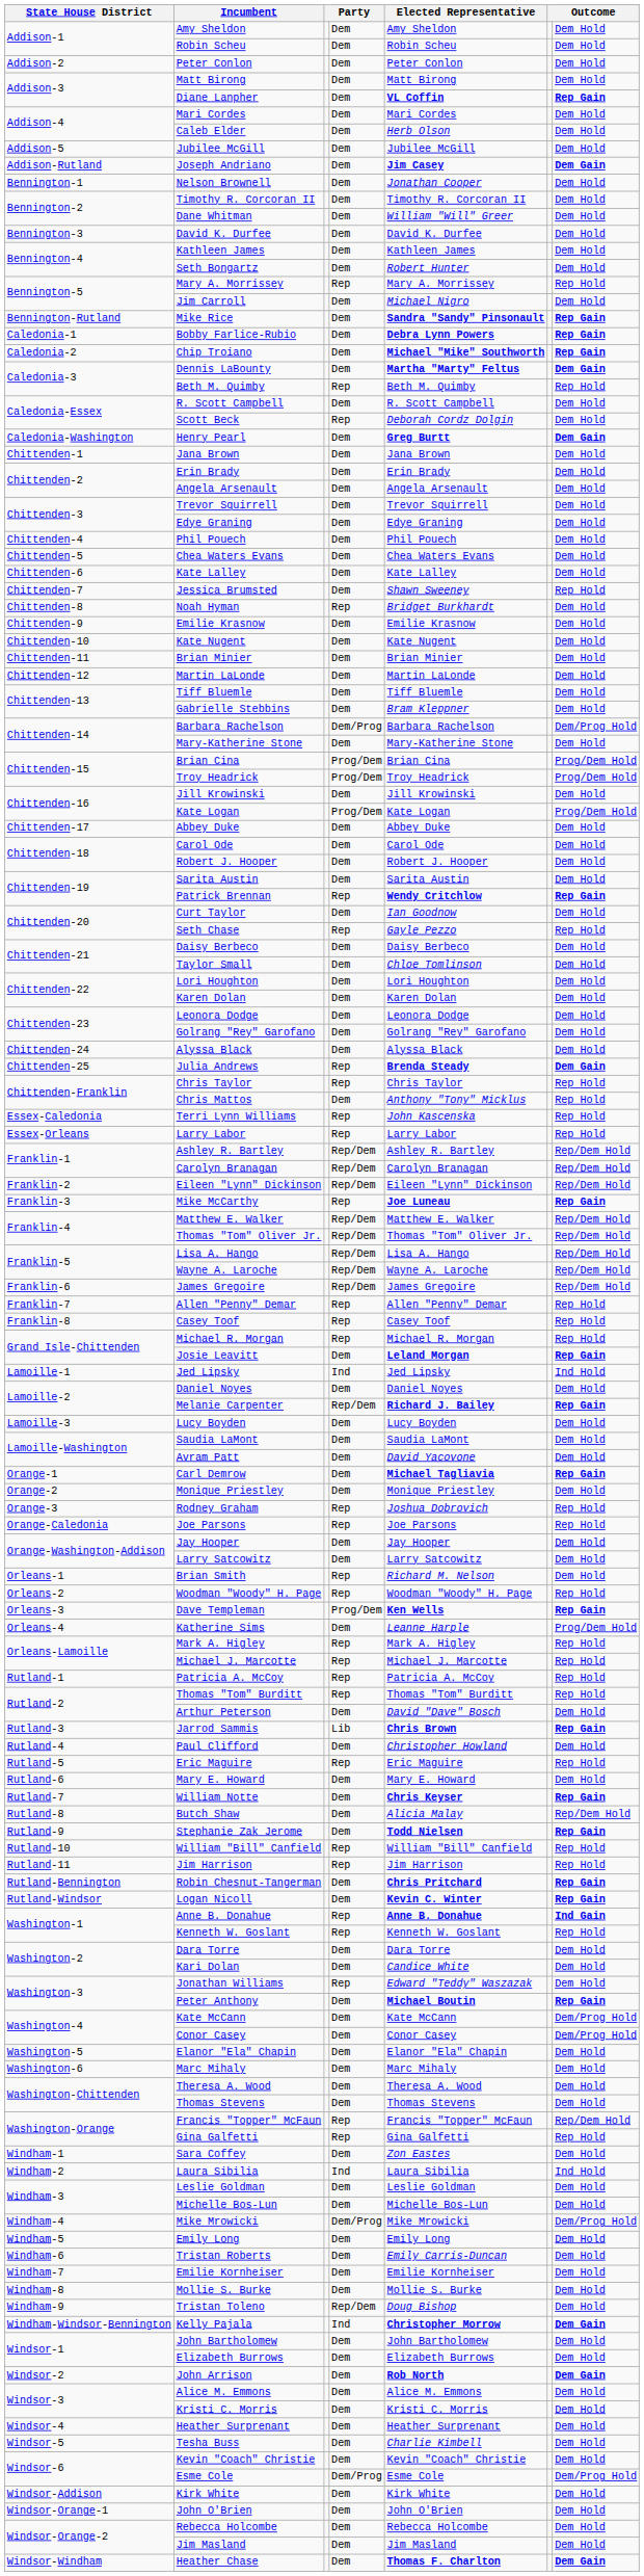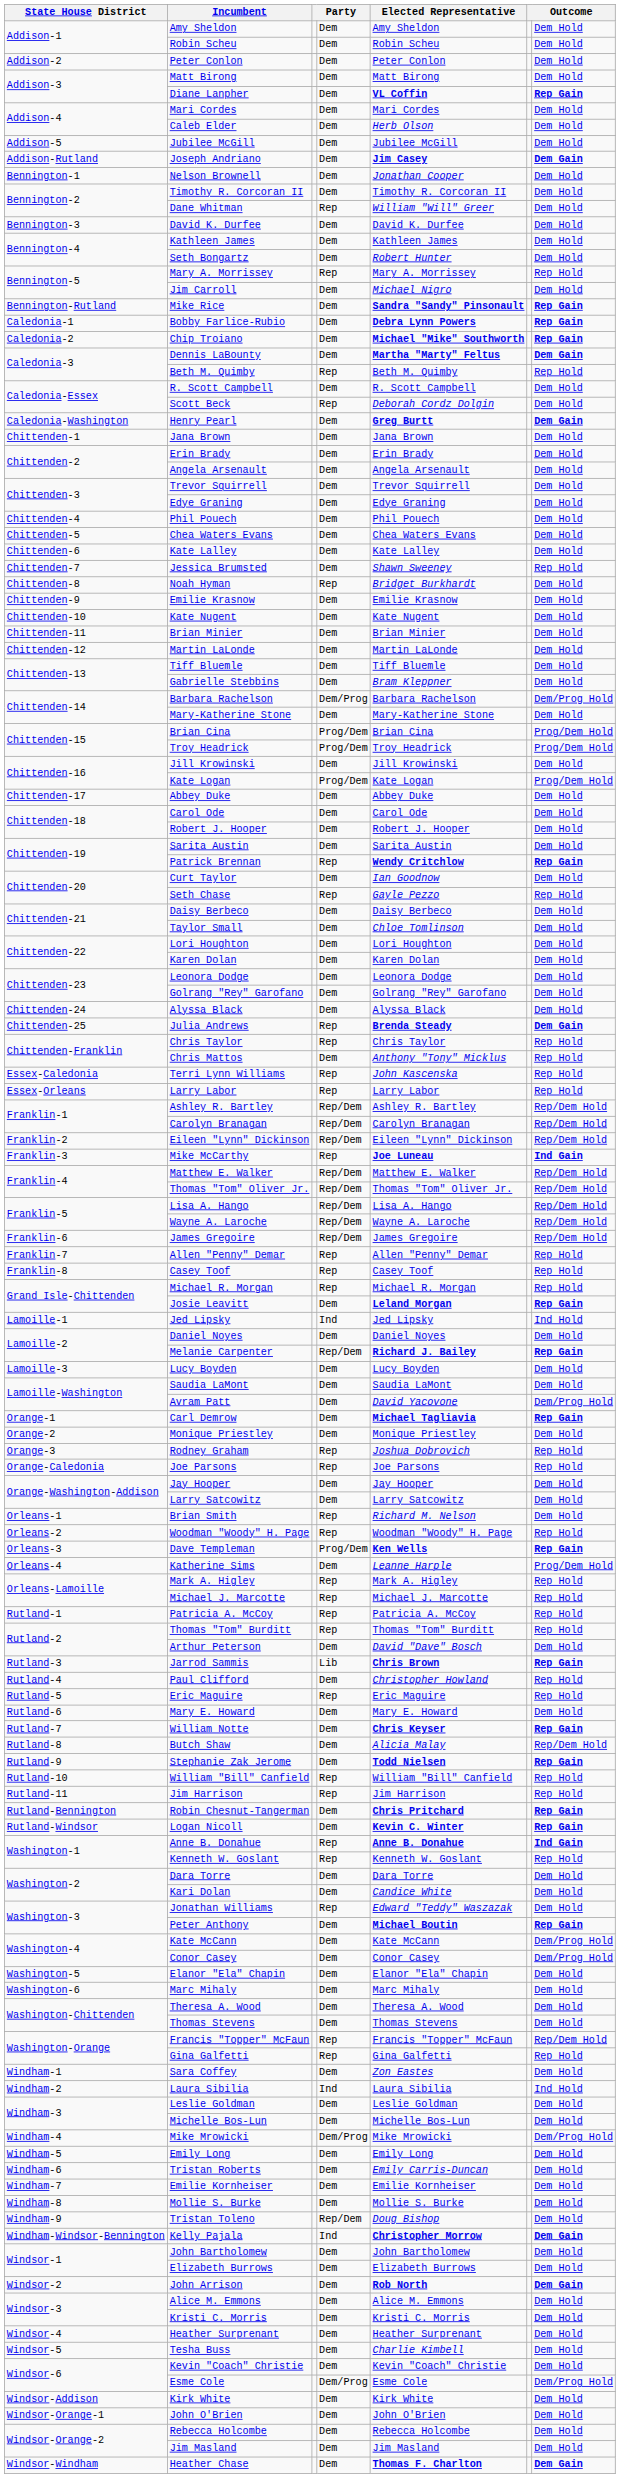Dane Whitman | column 4: Dem -> Rep
Mike McCarthy | column 7: Rep Gain -> Ind Gain
Avram Patt | column 7: Dem Hold -> Dem/Prog Hold
Paul Clifford | column 7: Dem Hold -> Rep Hold
